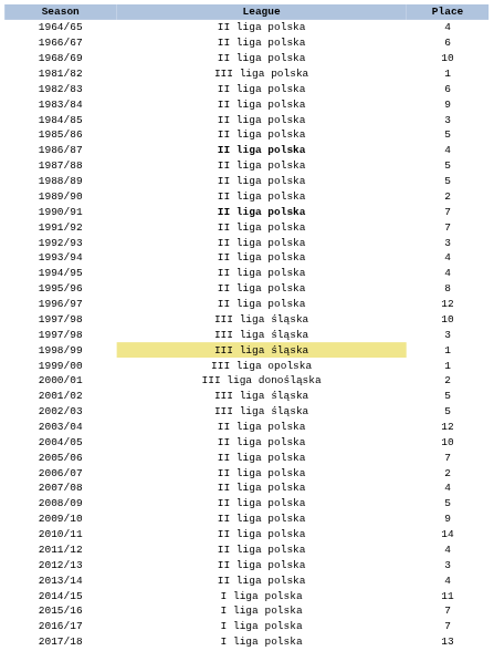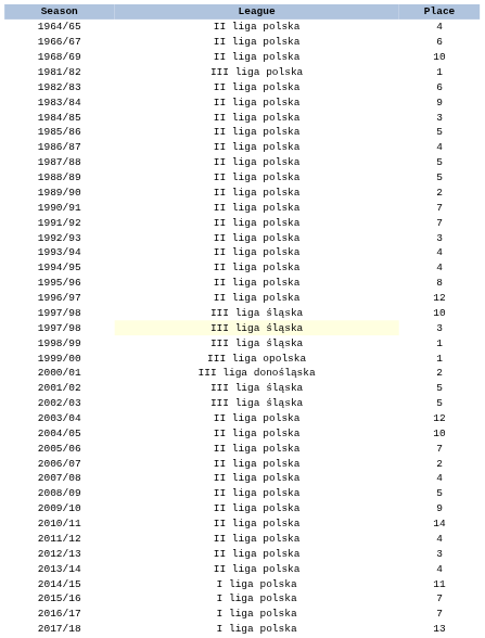1986/87 | League: bold -> normal
1990/91 | League: bold -> normal
1997/98 / 3 | League: no background -> lightyellow background
1998/99 | League: khaki background -> no background
